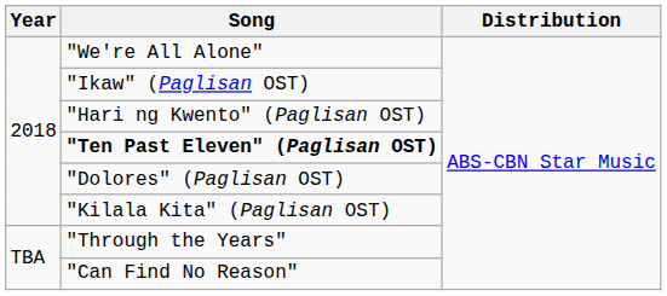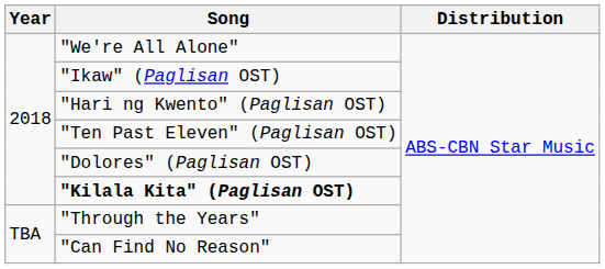"Ten Past Eleven" (Paglisan OST) | Song: bold -> normal
"Kilala Kita" (Paglisan OST) | Song: normal -> bold
